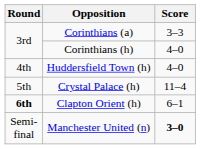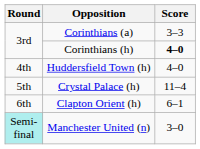Corinthians (h) | Score: normal -> bold
Clapton Orient (h) | Round: bold -> normal
Manchester United (n) | Round: no background -> paleturquoise background
Manchester United (n) | Score: bold -> normal
